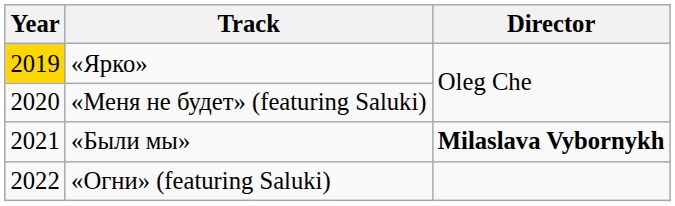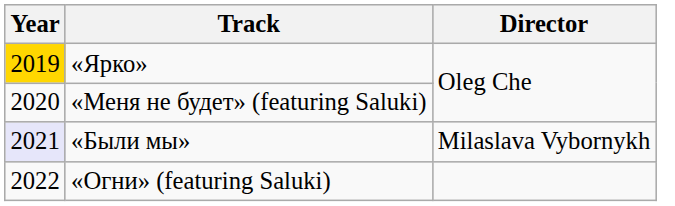«Были мы» | Year: no background -> lavender background
«Были мы» | Director: bold -> normal
